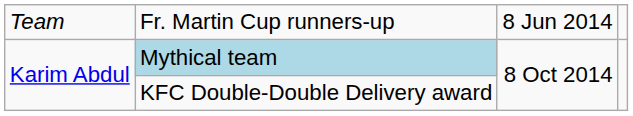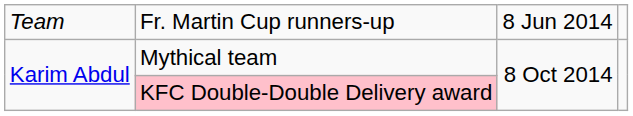Mythical team | column 2: lightblue background -> no background
KFC Double-Double Delivery award | column 2: no background -> pink background
